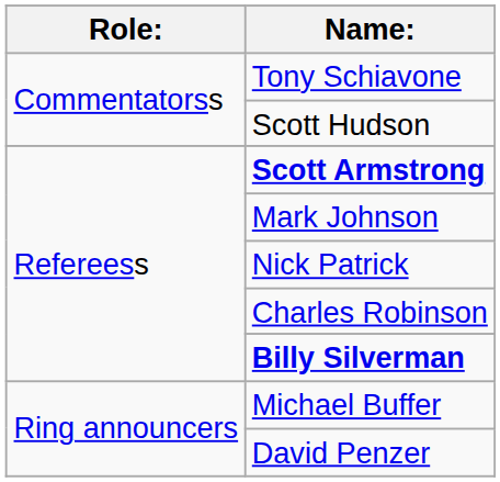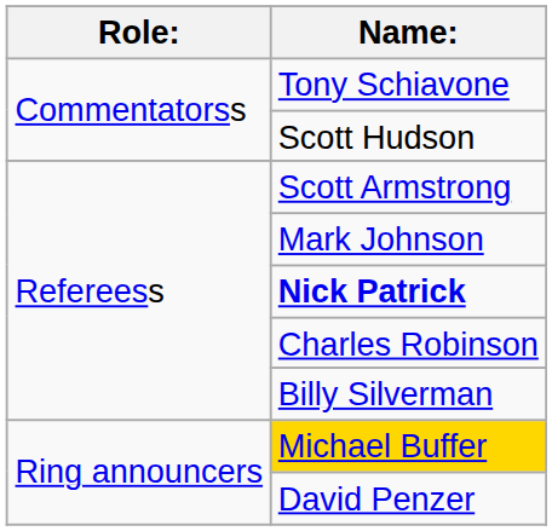Scott Armstrong | Name:: bold -> normal
Nick Patrick | Name:: normal -> bold
Billy Silverman | Name:: bold -> normal
Michael Buffer | Name:: no background -> gold background
